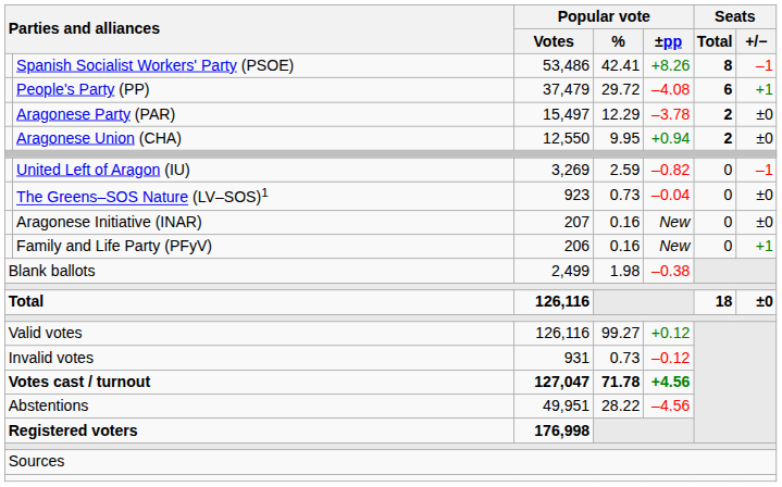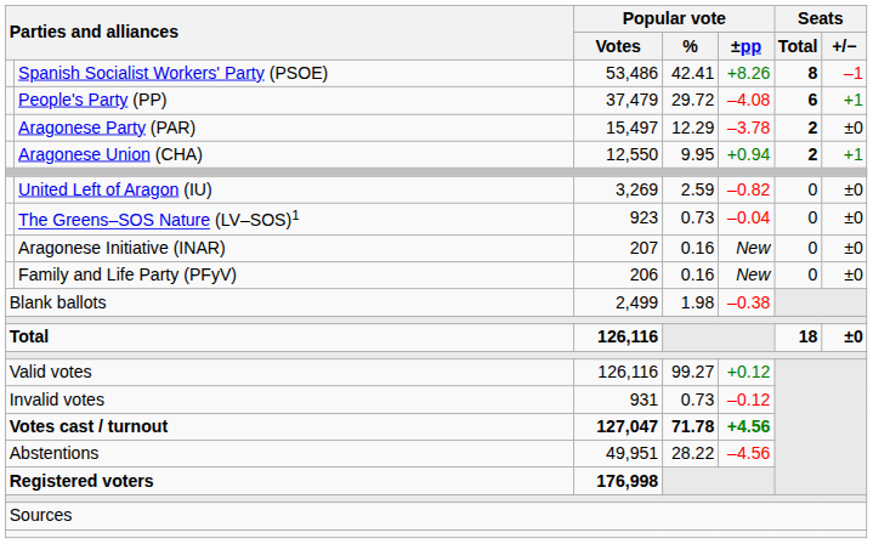Aragonese Union (CHA) | Seats / +/−: ±0 -> +1
United Left of Aragon (IU) | Seats / +/−: –1 -> ±0
Family and Life Party (PFyV) | Seats / +/−: +1 -> ±0
